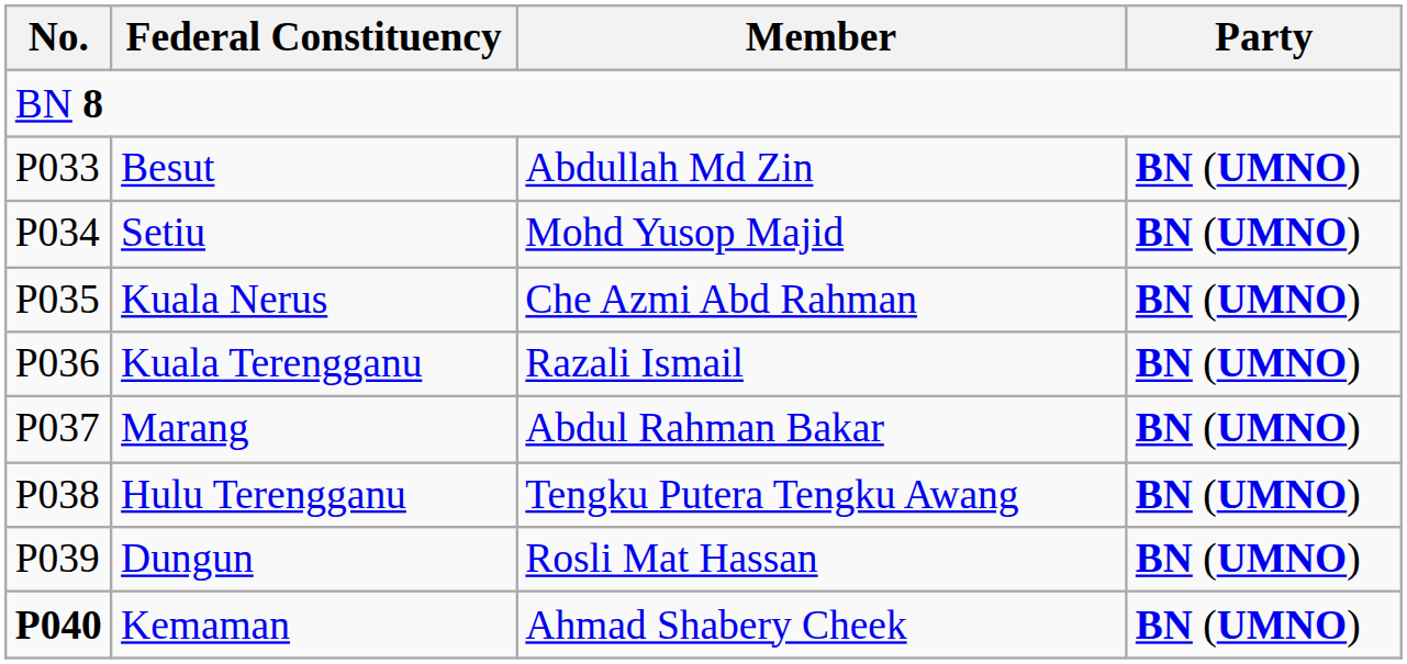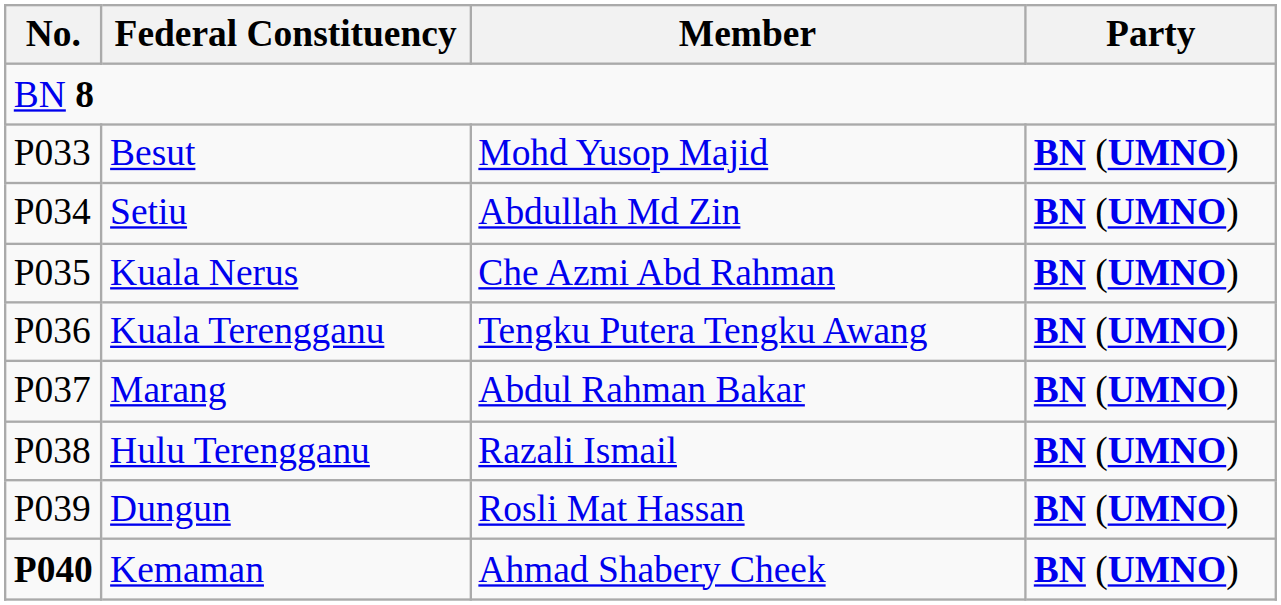Besut | Member: Abdullah Md Zin -> Mohd Yusop Majid
Setiu | Member: Mohd Yusop Majid -> Abdullah Md Zin
Kuala Terengganu | Member: Razali Ismail -> Tengku Putera Tengku Awang
Hulu Terengganu | Member: Tengku Putera Tengku Awang -> Razali Ismail
